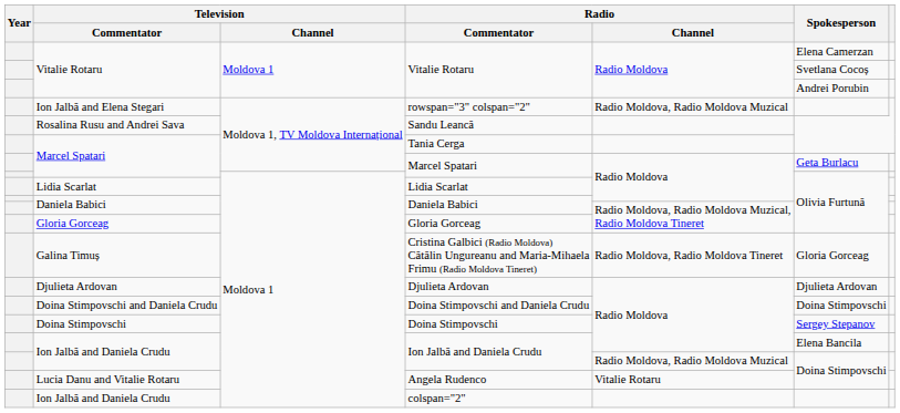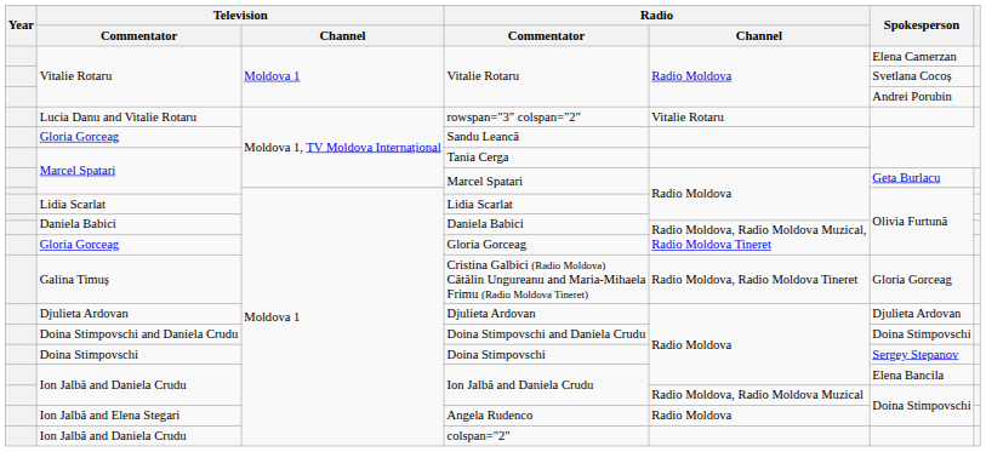rowspan="3" colspan="2" | Television / Commentator: Ion Jalbă and Elena Stegari -> Lucia Danu and Vitalie Rotaru
rowspan="3" colspan="2" | Radio / Channel: Radio Moldova, Radio Moldova Muzical -> Vitalie Rotaru
Sandu Leancă | Television / Commentator: Rosalina Rusu and Andrei Sava -> Gloria Gorceag
Angela Rudenco | Television / Commentator: Lucia Danu and Vitalie Rotaru -> Ion Jalbă and Elena Stegari
Angela Rudenco | Radio / Channel: Vitalie Rotaru -> Radio Moldova
